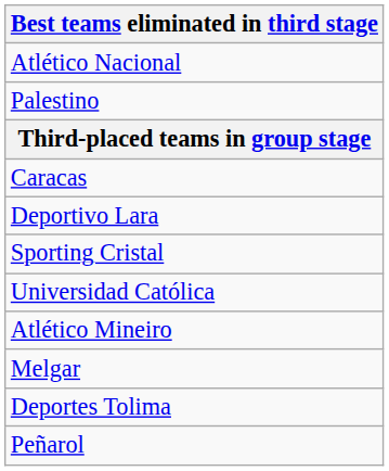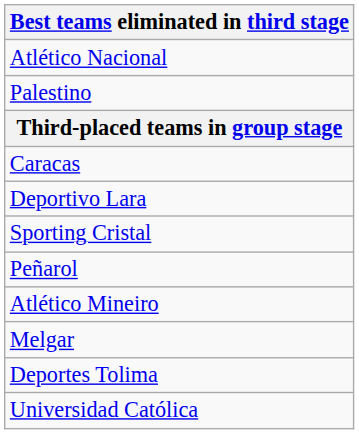row 8 | column 1: Universidad Católica -> Peñarol
row 12 | column 1: Peñarol -> Universidad Católica
